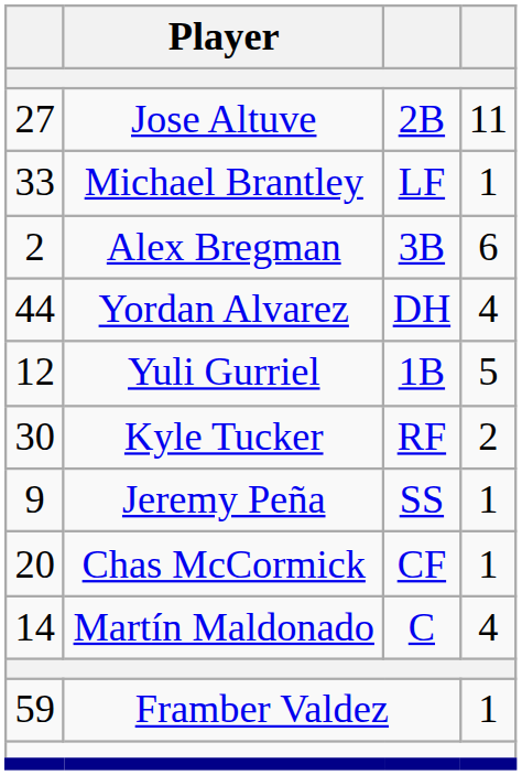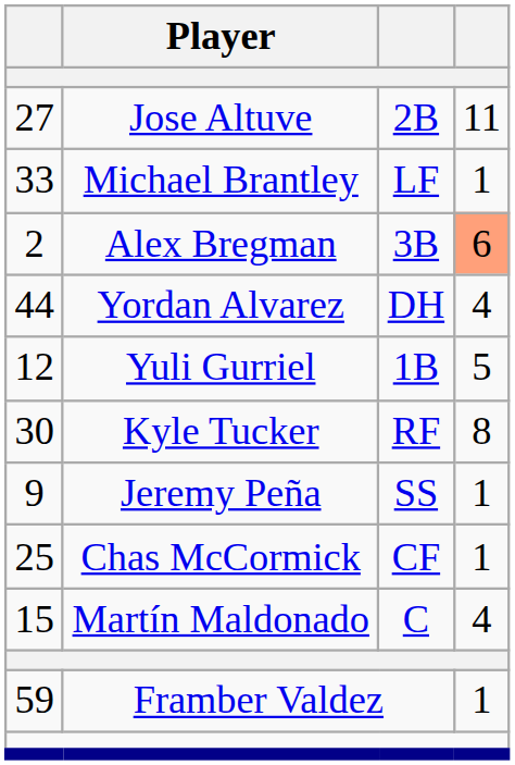Alex Bregman | column 4: no background -> lightsalmon background
Kyle Tucker | column 4: 2 -> 8
Chas McCormick | column 1: 20 -> 25
Martín Maldonado | column 1: 14 -> 15
